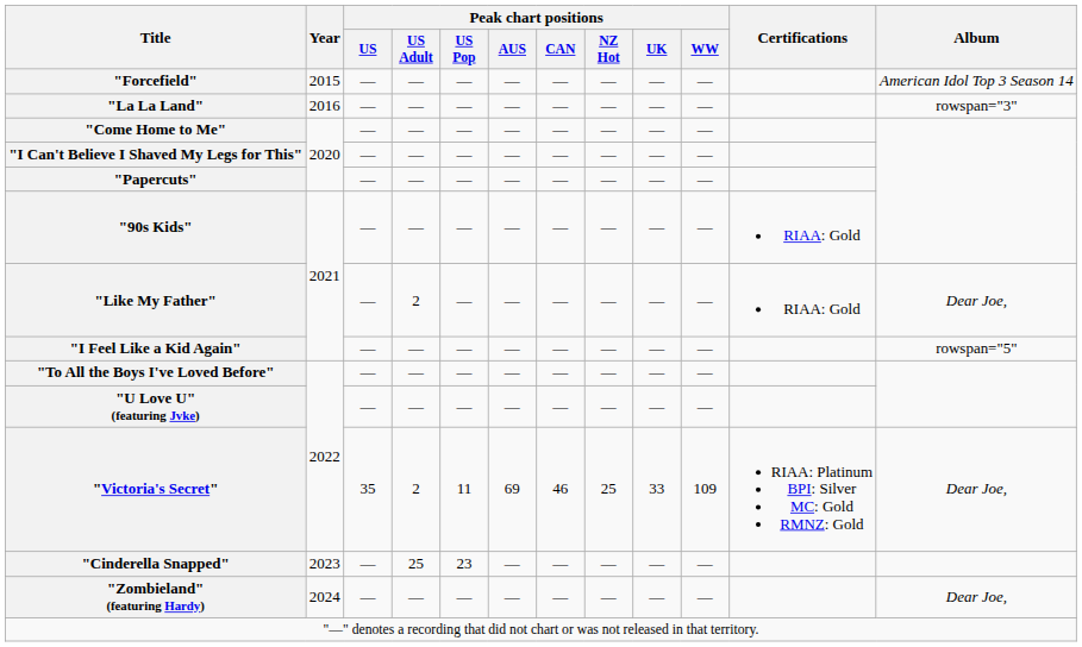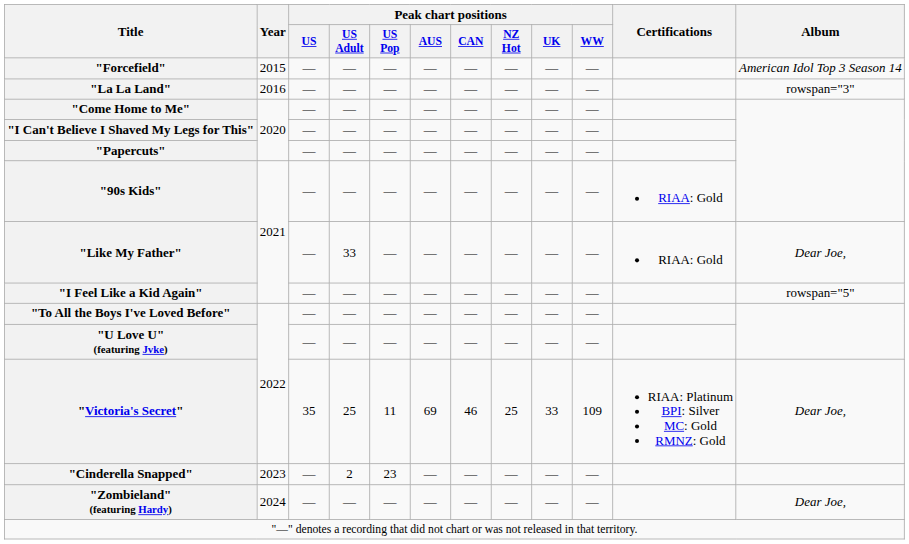"Like My Father" | Peak chart positions / US Adult: 2 -> 33
"Victoria's Secret" | Peak chart positions / US Adult: 2 -> 25
"Cinderella Snapped" | Peak chart positions / US Adult: 25 -> 2
